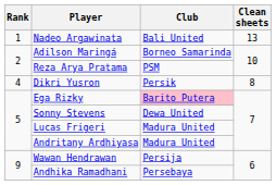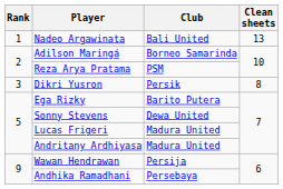Dikri Yusron | Rank: 4 -> 3
Ega Rizky | Club: pink background -> no background
